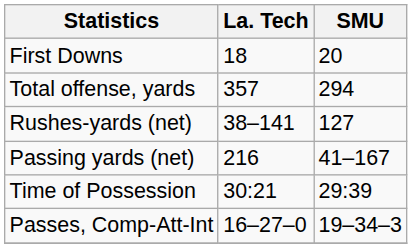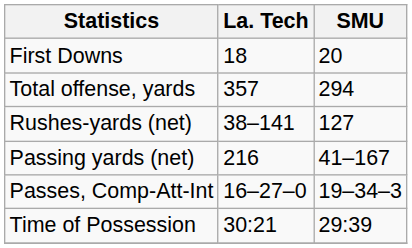rows swapped: Passes, Comp-Att-Int <-> Time of Possession
